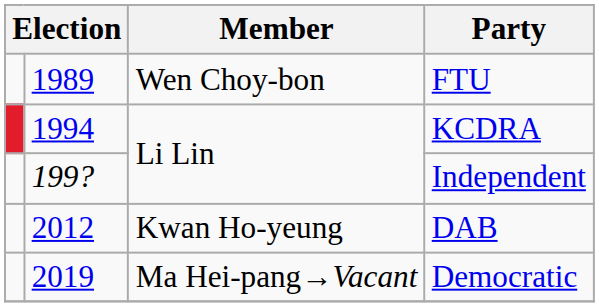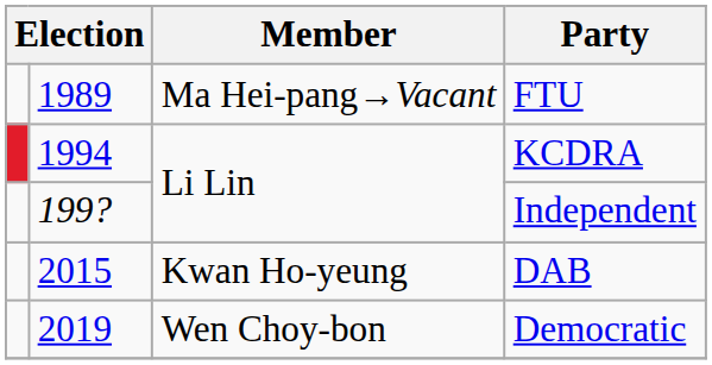FTU | Member: Wen Choy-bon -> Ma Hei-pang→Vacant
DAB | column 2: 2012 -> 2015
Democratic | Member: Ma Hei-pang→Vacant -> Wen Choy-bon
